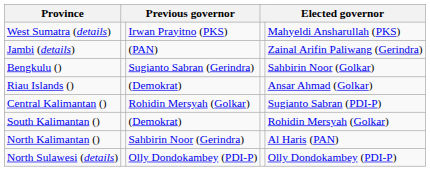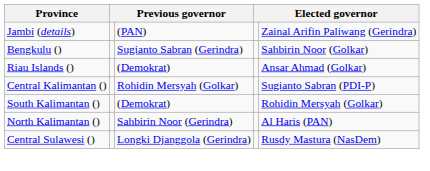- row: West Sumatra (details) | Irwan Prayitno (PKS) | Mahyeldi Ansharullah (PKS)
- row: North Sulawesi (details) | Olly Dondokambey (PDI-P) | Olly Dondokambey (PDI-P)
+ row: Central Sulawesi () | Longki Djanggola (Gerindra) | Rusdy Mastura (NasDem)
